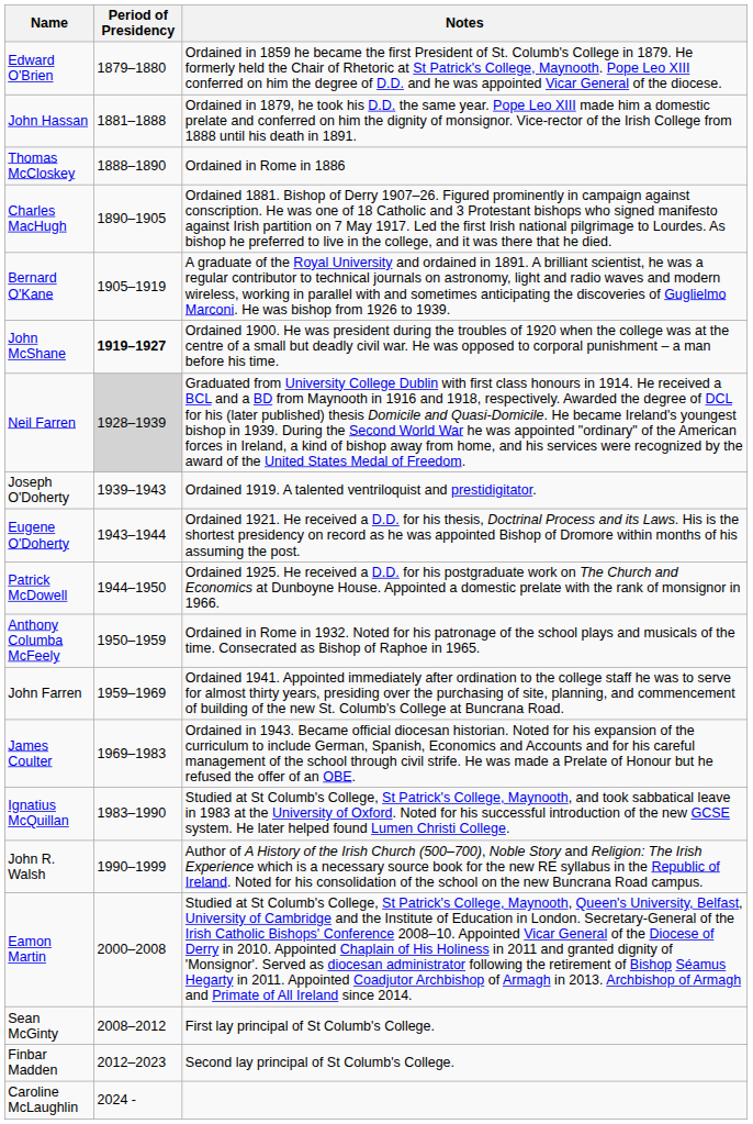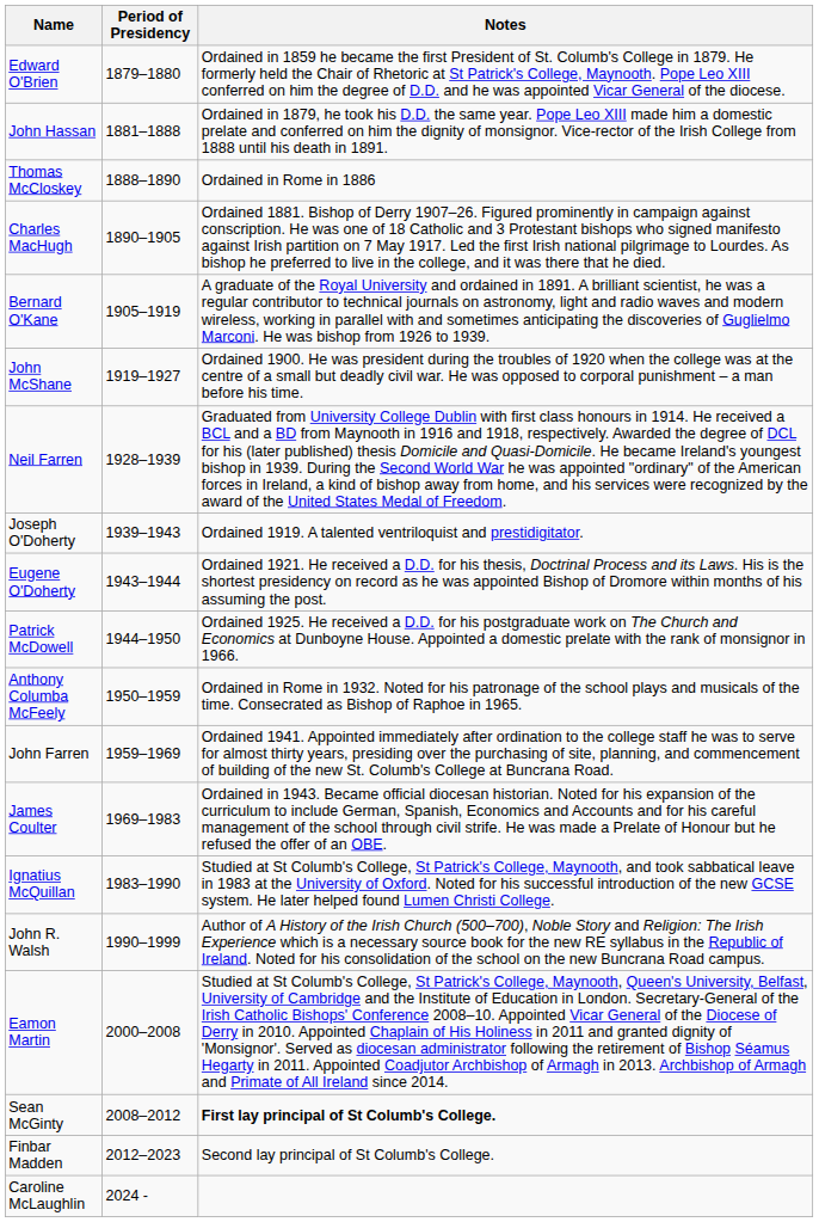John McShane | Period of Presidency: bold -> normal
Neil Farren | Period of Presidency: lightgrey background -> no background
Sean McGinty | Notes: normal -> bold
